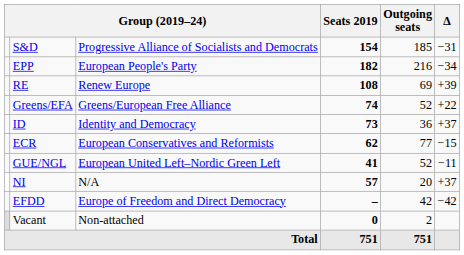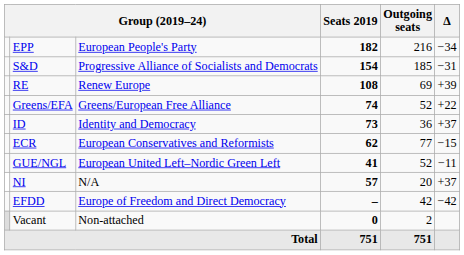rows swapped: EPP <-> S&D
